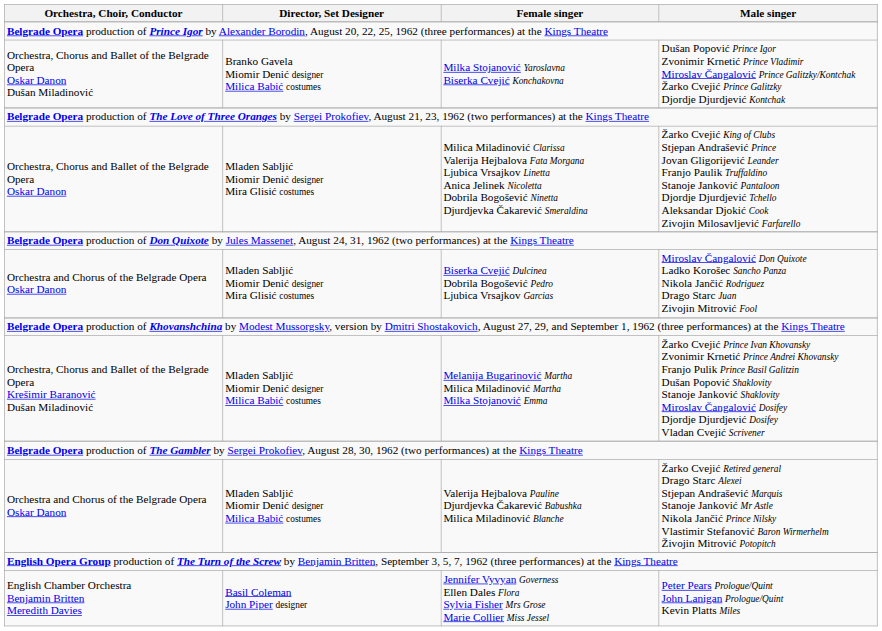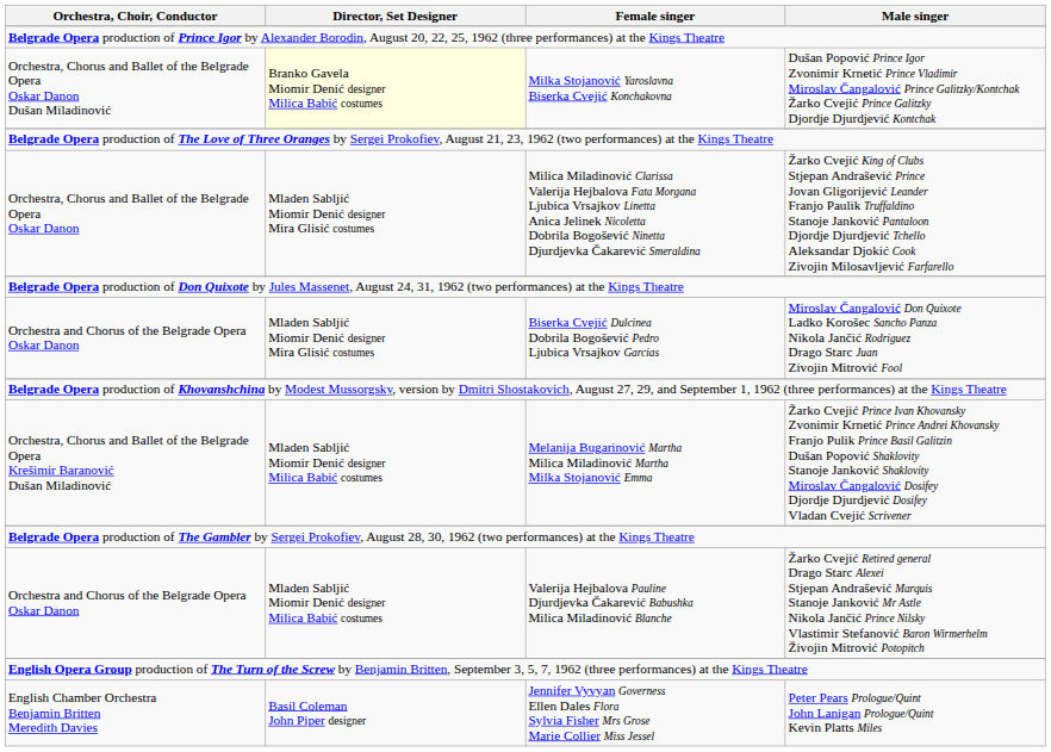Milka Stojanović Yaroslavna Biserka Cvejić Konchakovna | Director, Set Designer: no background -> lightyellow background
